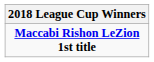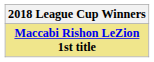row 2 | column 1: no background -> khaki background
